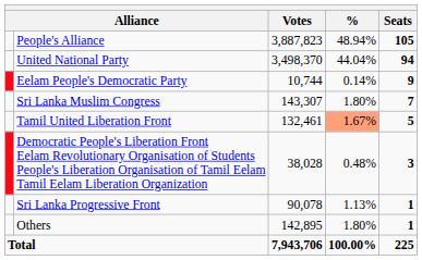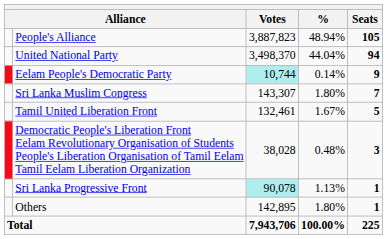Eelam People's Democratic Party | Votes: no background -> paleturquoise background
Tamil United Liberation Front | %: lightsalmon background -> no background
Sri Lanka Progressive Front | Votes: no background -> paleturquoise background
